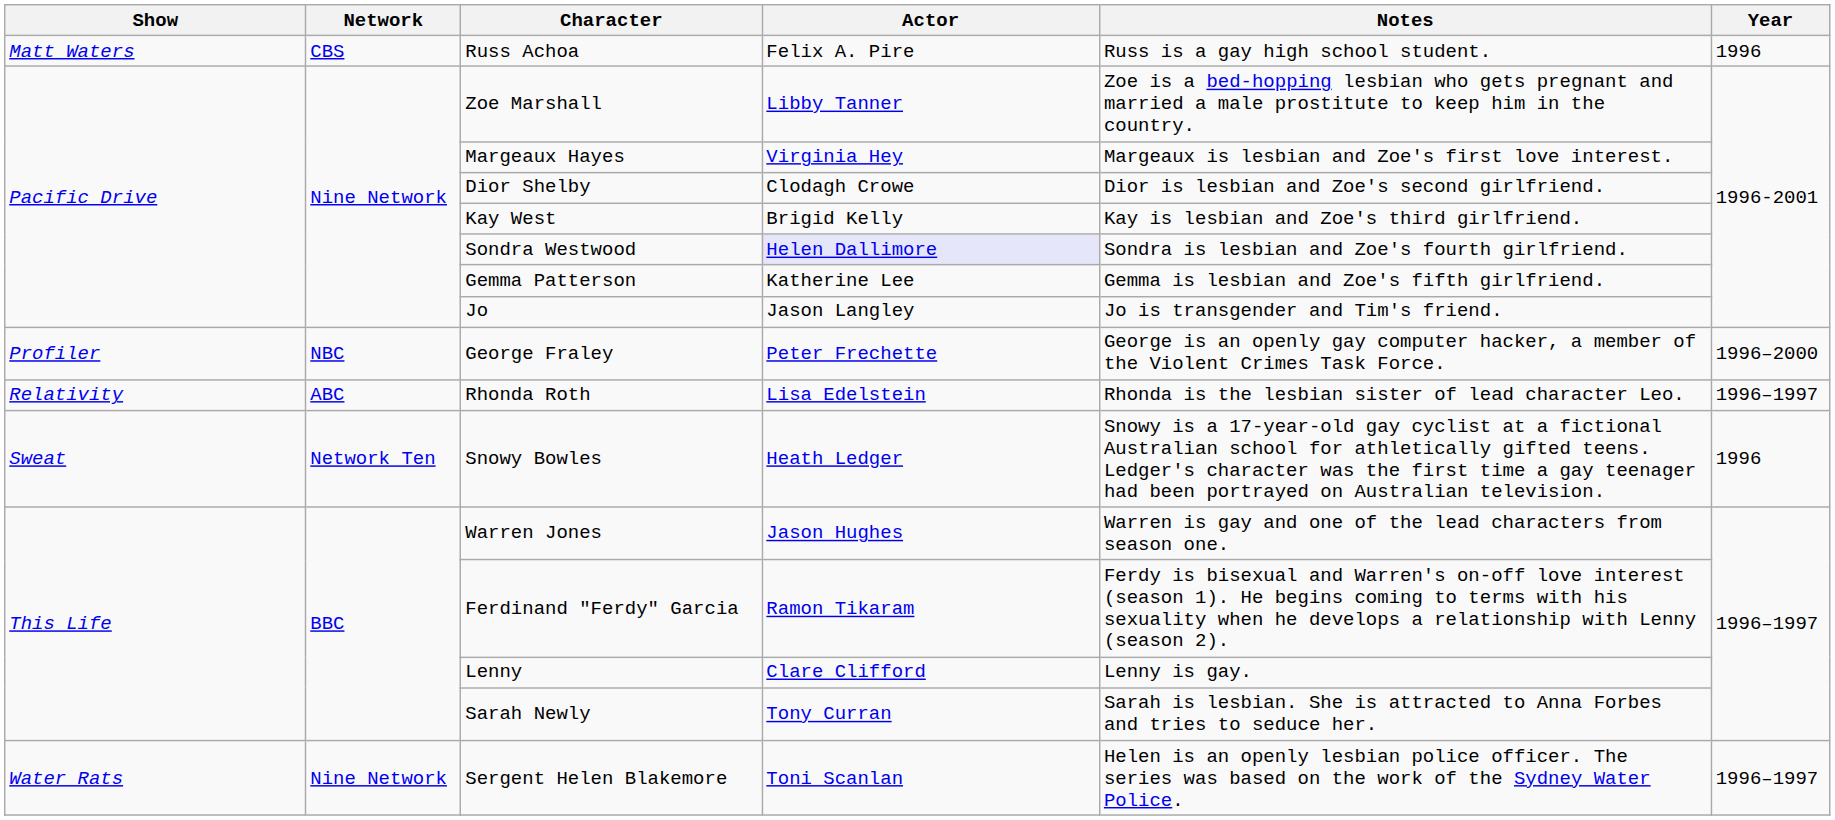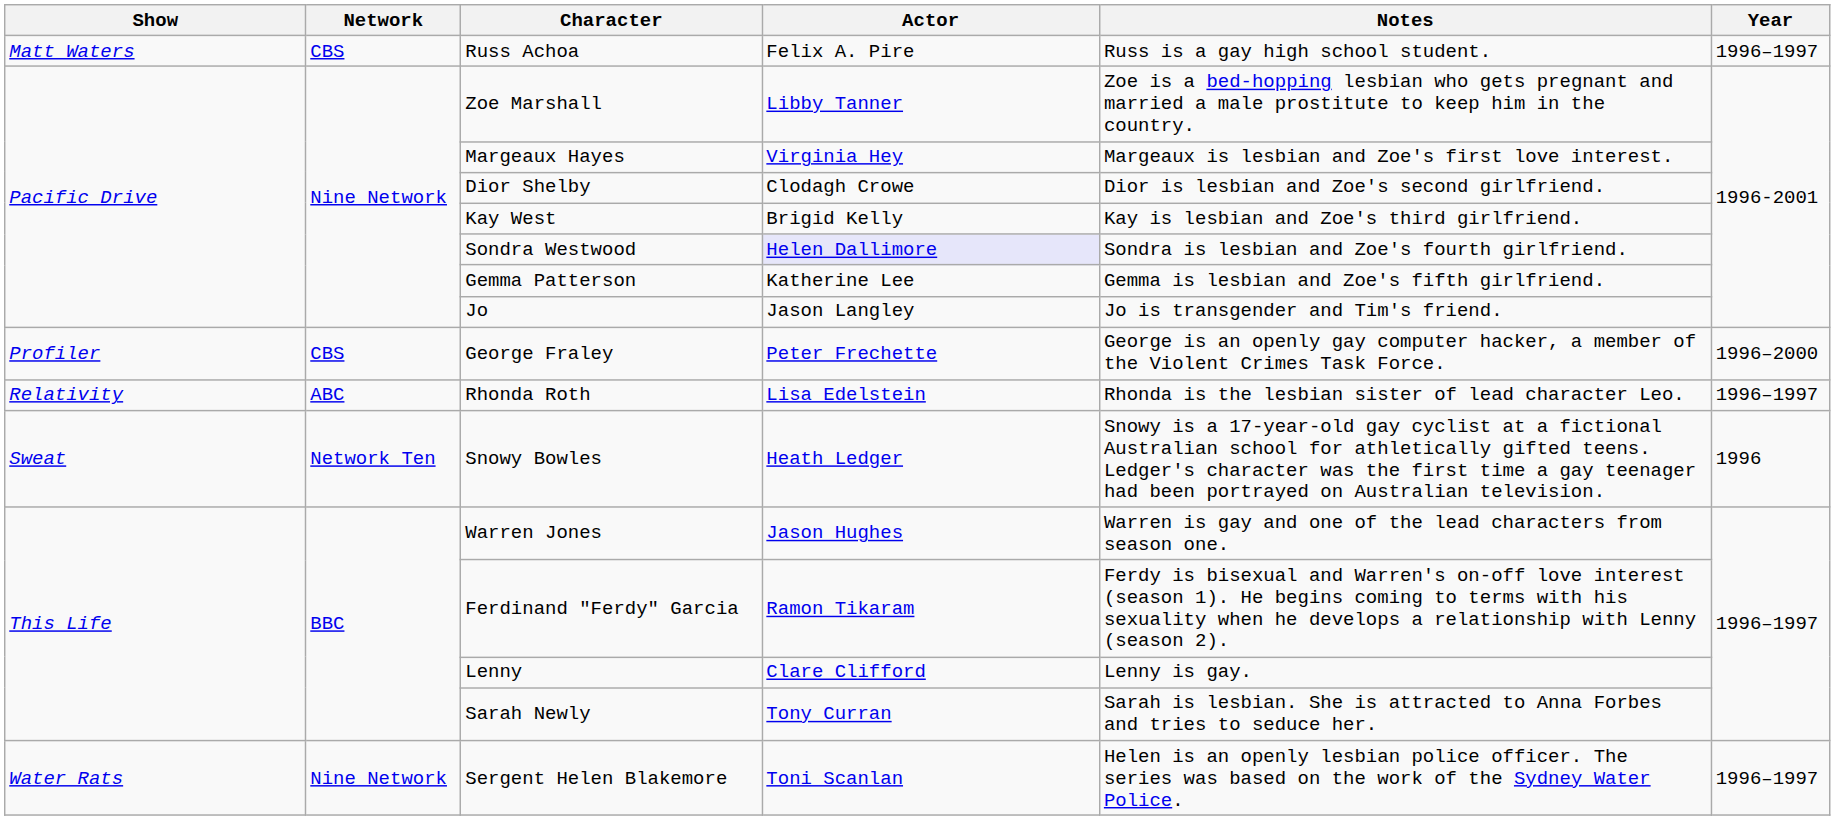Russ Achoa | Year: 1996 -> 1996–1997
George Fraley | Network: NBC -> CBS
